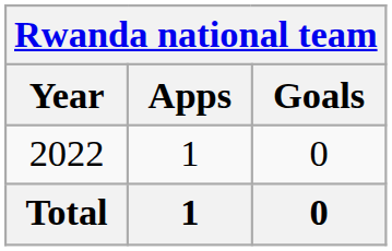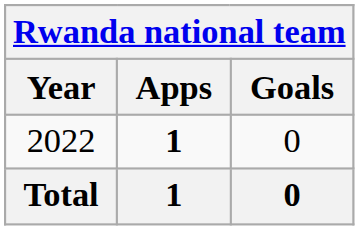2022 | Apps: normal -> bold
